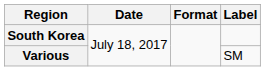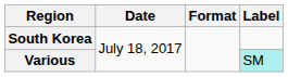Various | Label: no background -> paleturquoise background
